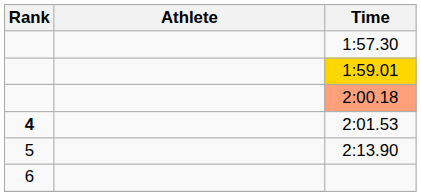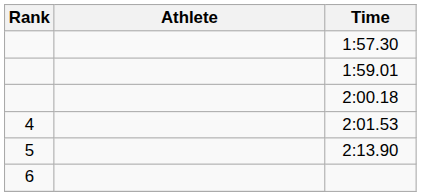1:59.01 | Time: gold background -> no background
2:00.18 | Time: lightsalmon background -> no background
2:01.53 | Rank: bold -> normal
